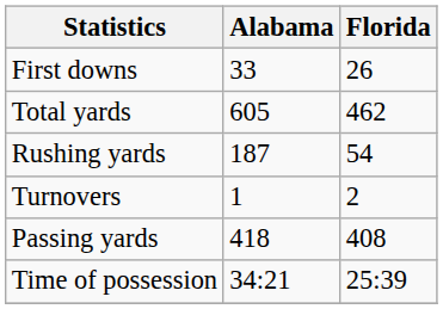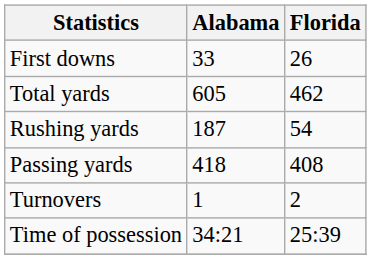rows swapped: Passing yards <-> Turnovers
